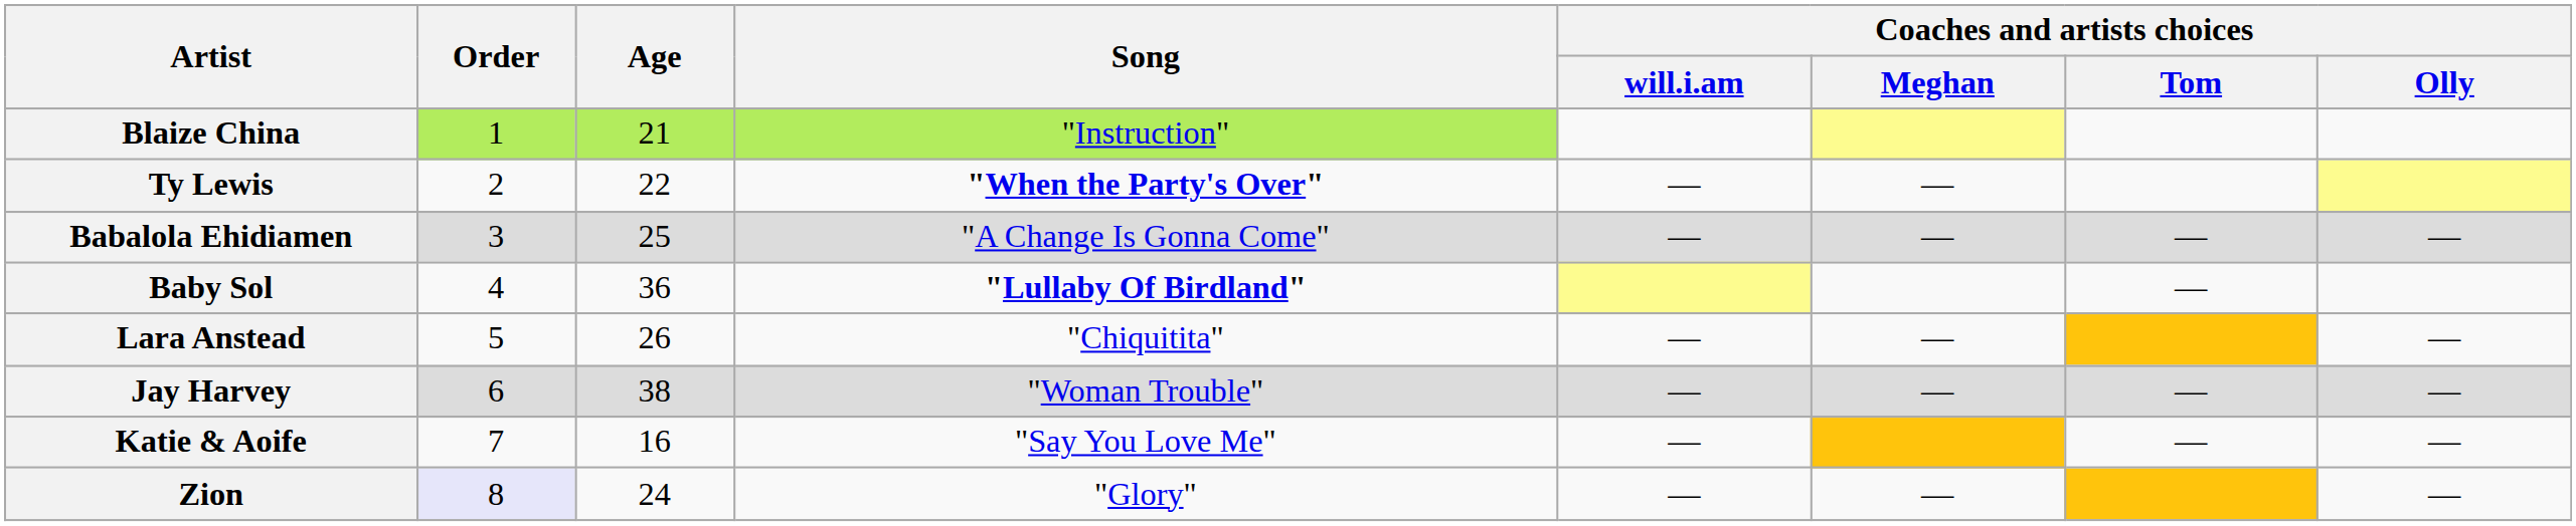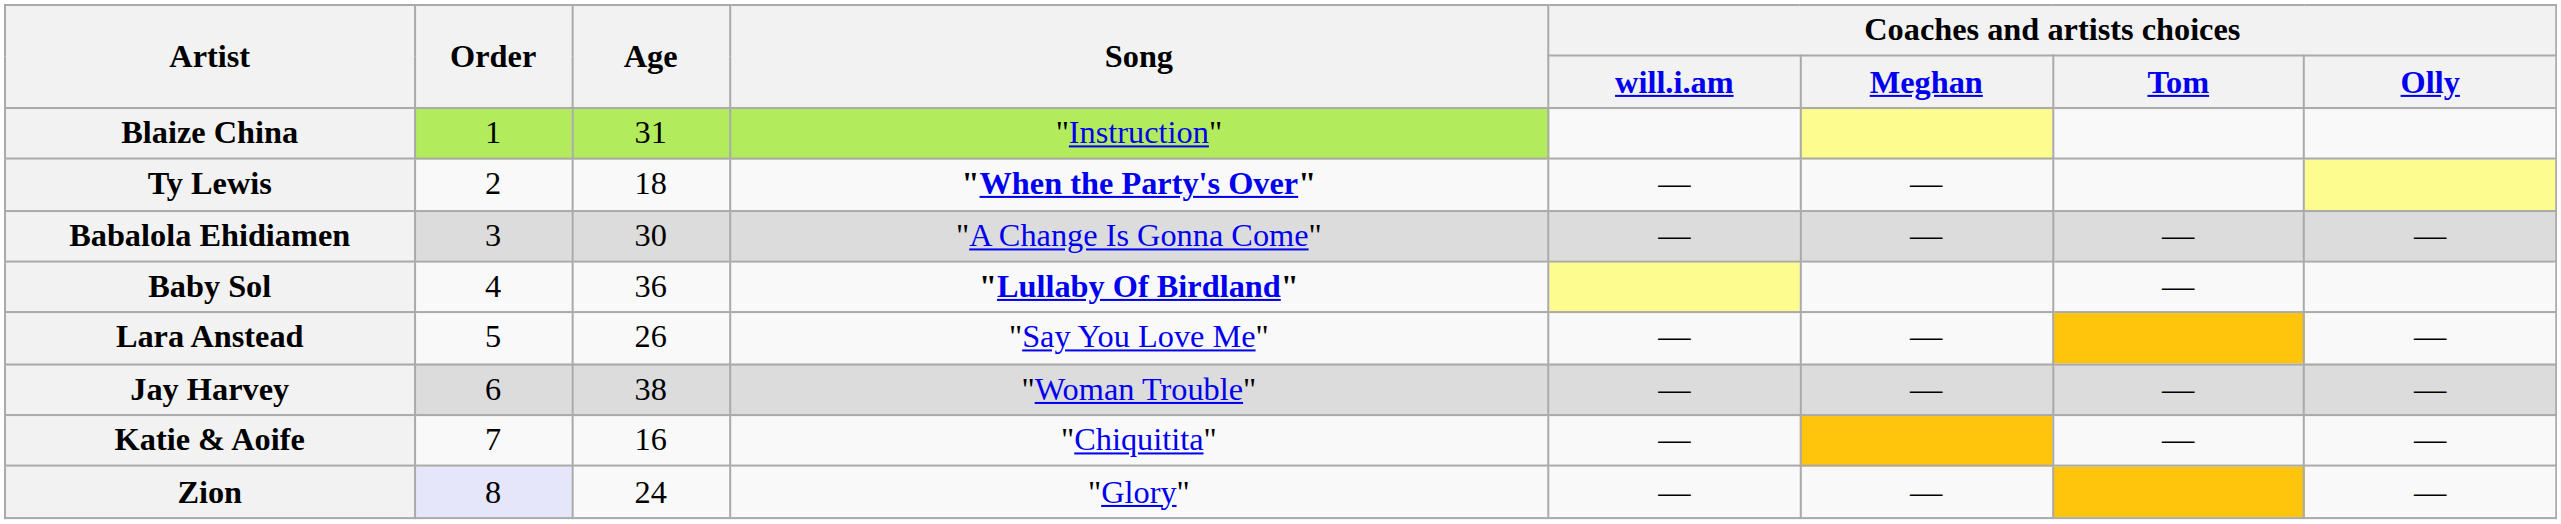Blaize China | Age: 21 -> 31
Ty Lewis | Age: 22 -> 18
Babalola Ehidiamen | Age: 25 -> 30
Lara Anstead | Song: "Chiquitita" -> "Say You Love Me"
Katie & Aoife | Song: "Say You Love Me" -> "Chiquitita"
